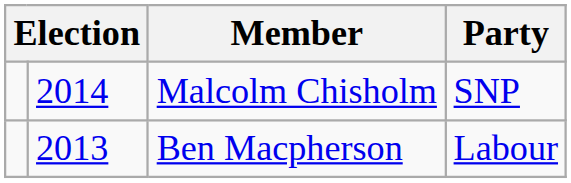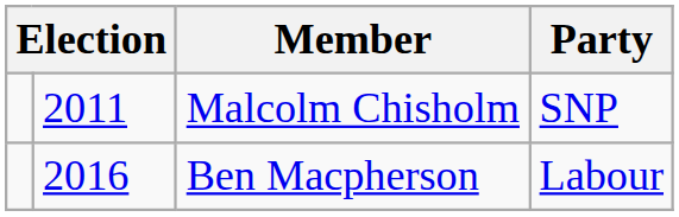Malcolm Chisholm | column 2: 2014 -> 2011
Ben Macpherson | column 2: 2013 -> 2016
